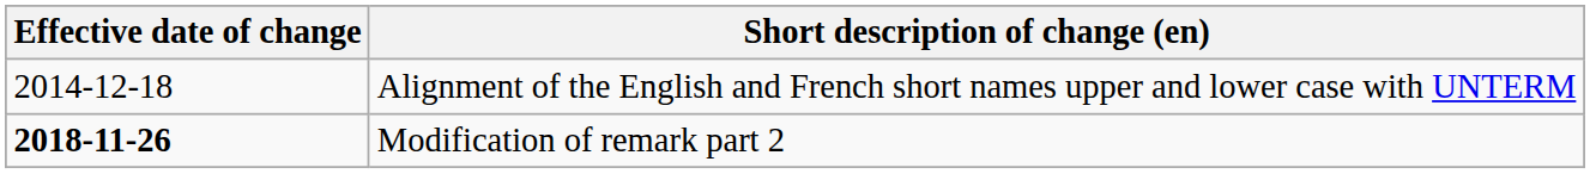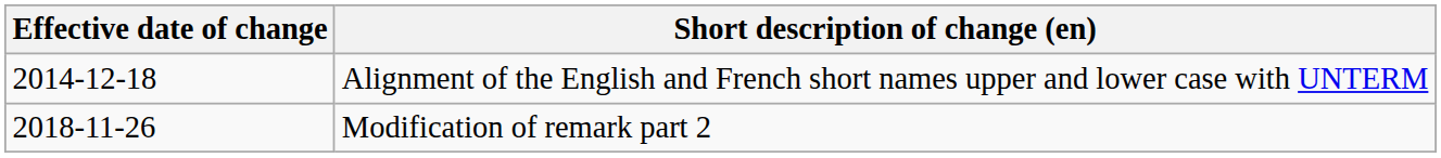Modification of remark part 2 | Effective date of change: bold -> normal
